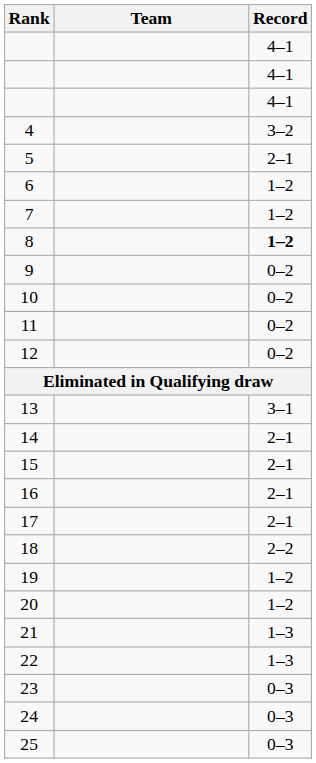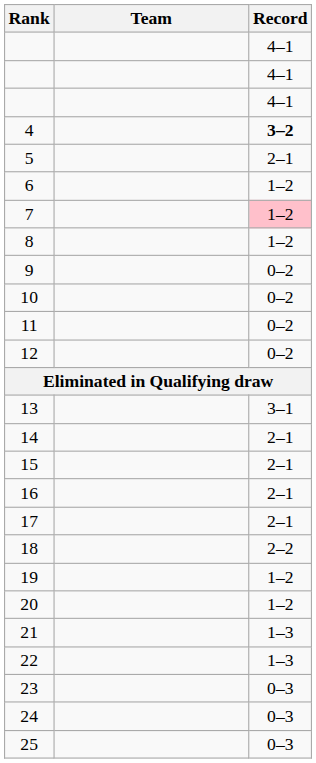4 | Record: normal -> bold
7 | Record: no background -> pink background
8 | Record: bold -> normal
